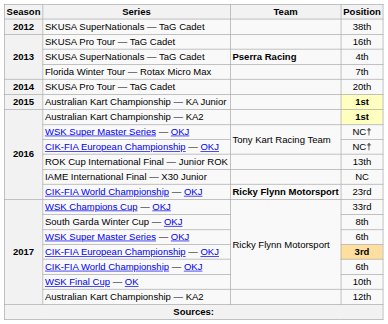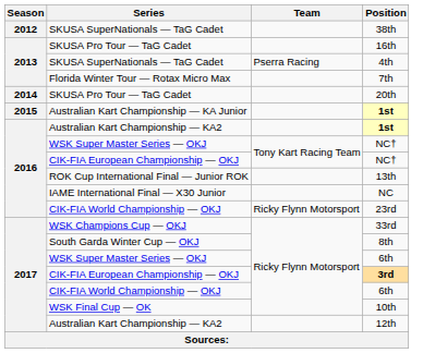4th | Team: bold -> normal
23rd | Team: bold -> normal
